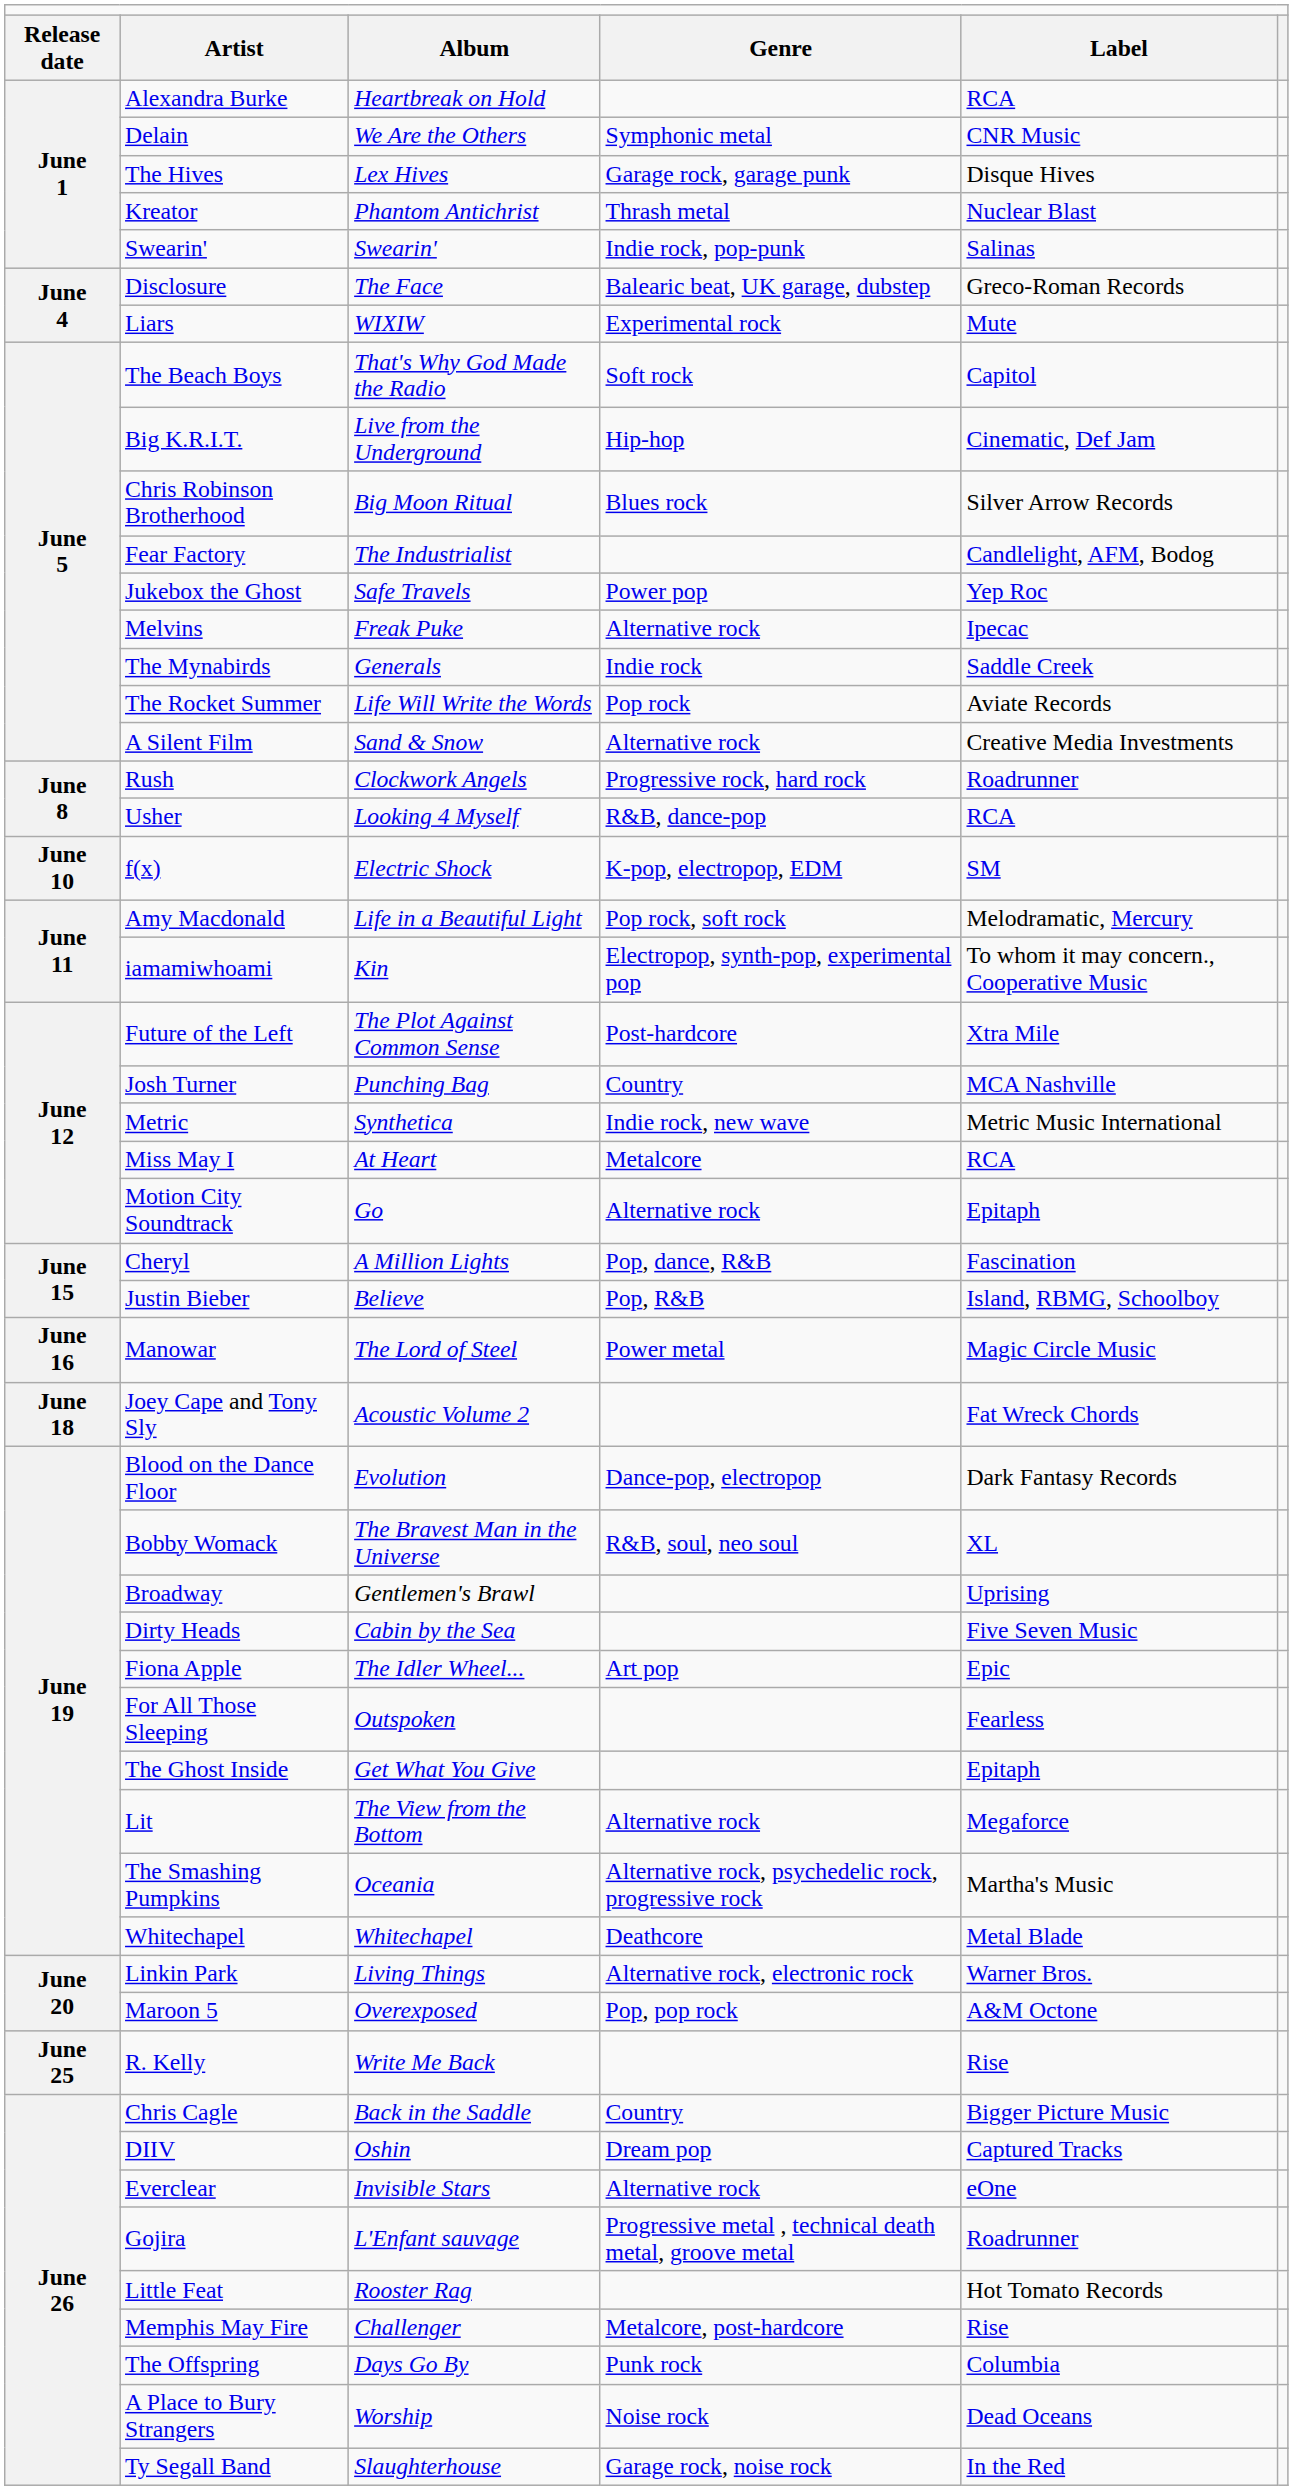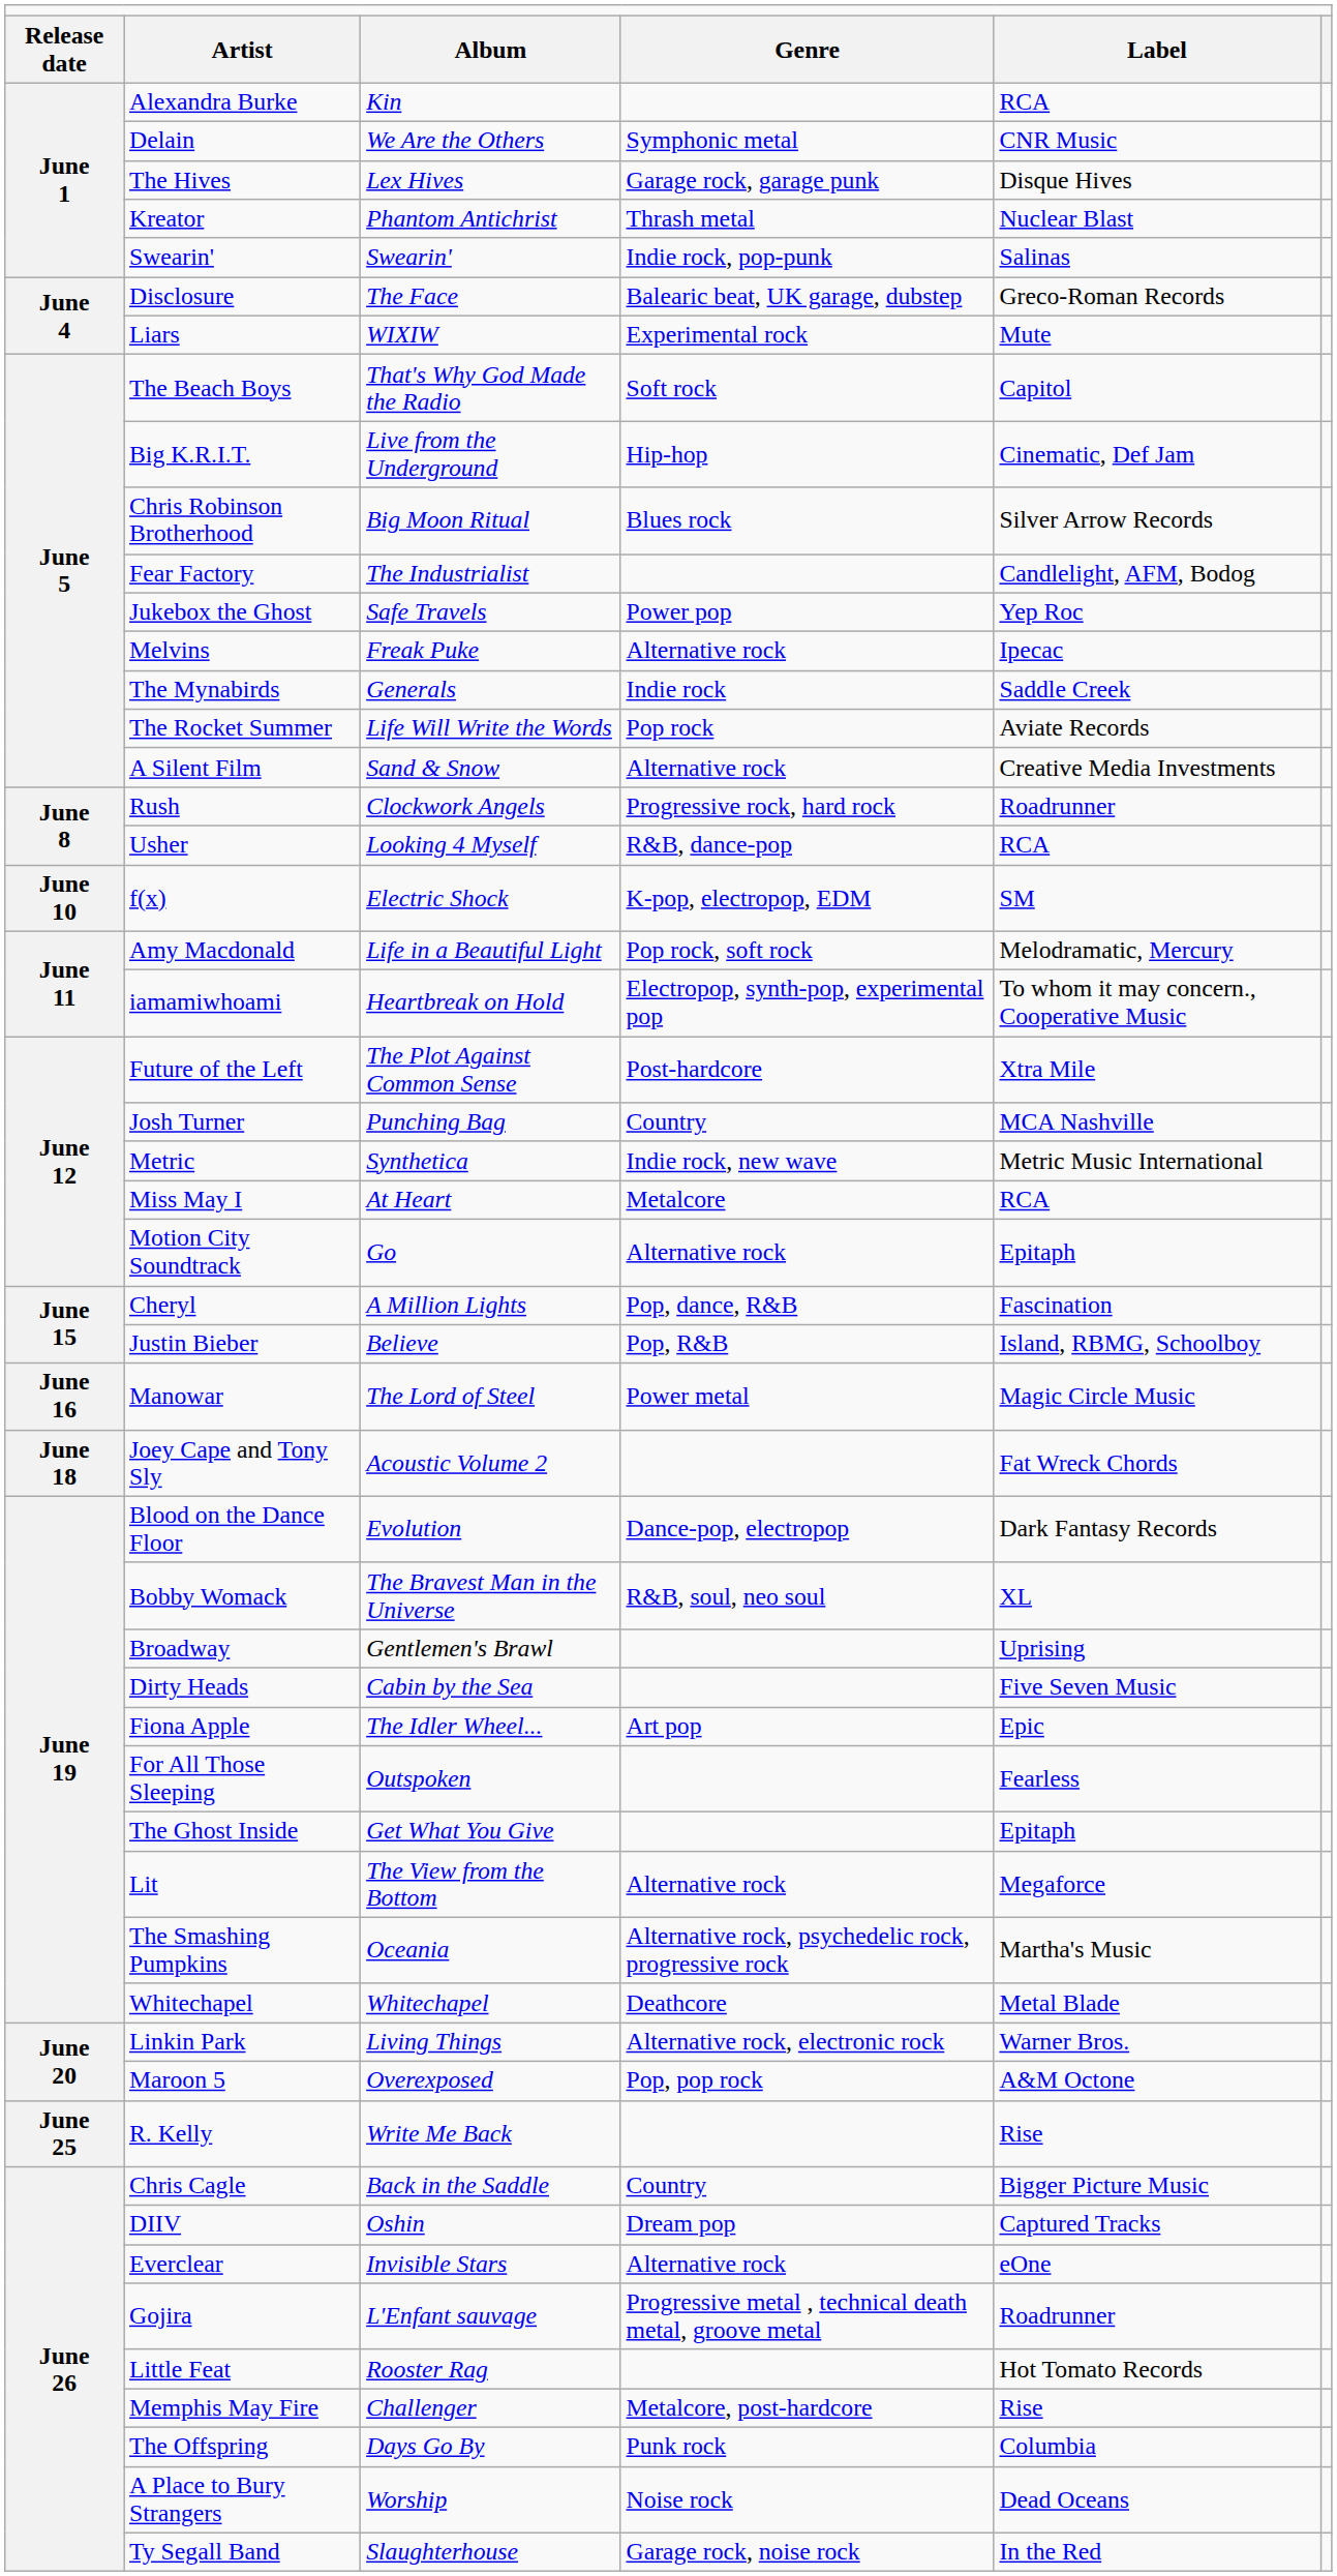Alexandra Burke | column 3: Heartbreak on Hold -> Kin
iamamiwhoami | column 3: Kin -> Heartbreak on Hold
